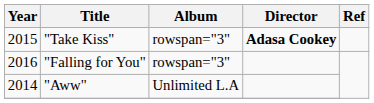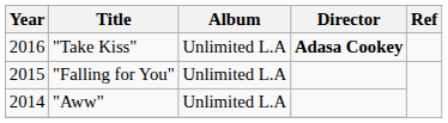"Take Kiss" | Year: 2015 -> 2016
"Take Kiss" | Album: rowspan="3" -> Unlimited L.A
"Falling for You" | Year: 2016 -> 2015
"Falling for You" | Album: rowspan="3" -> Unlimited L.A
